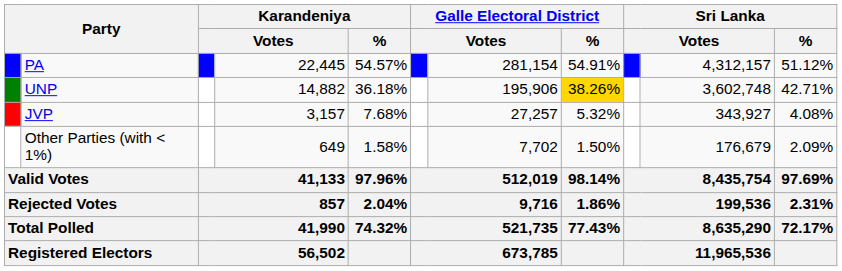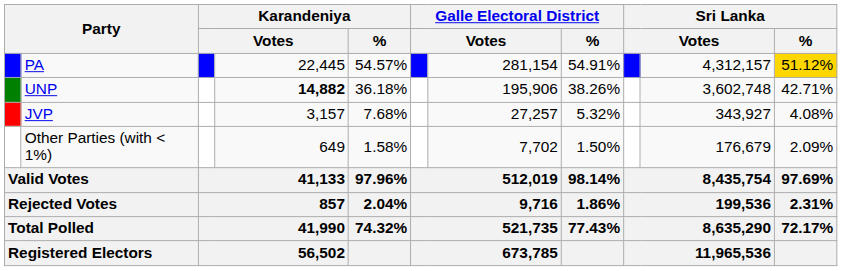PA | Sri Lanka / %: no background -> gold background
UNP | column 4: normal -> bold
UNP | Galle Electoral District / %: gold background -> no background
